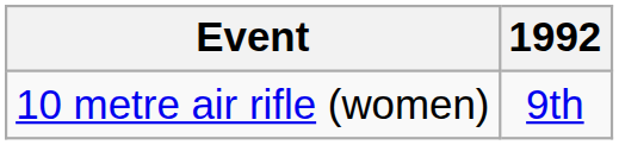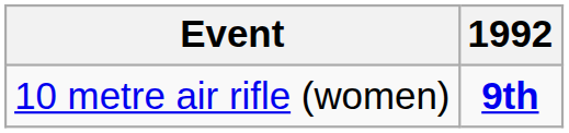10 metre air rifle (women) | 1992: normal -> bold
